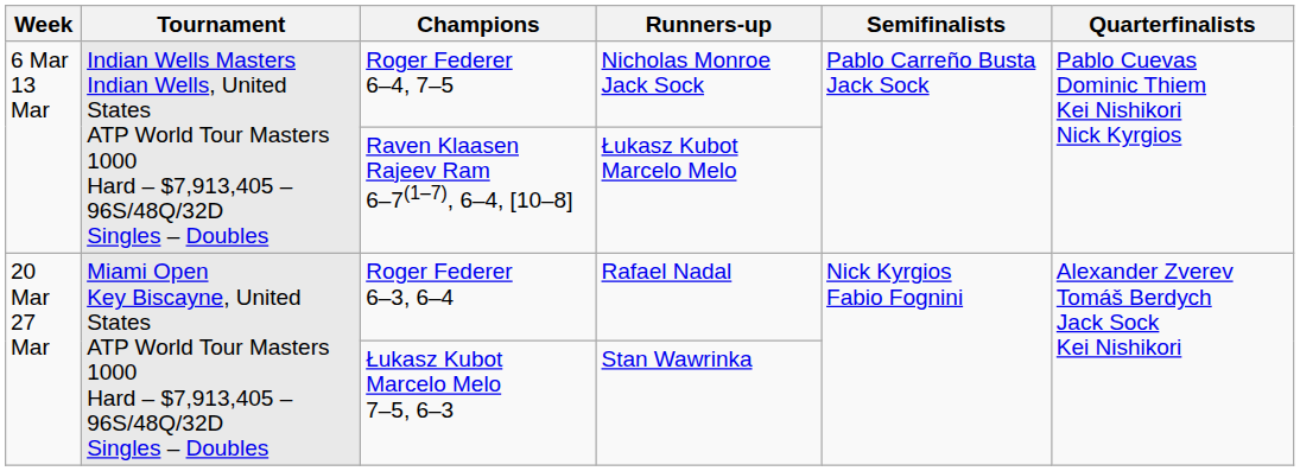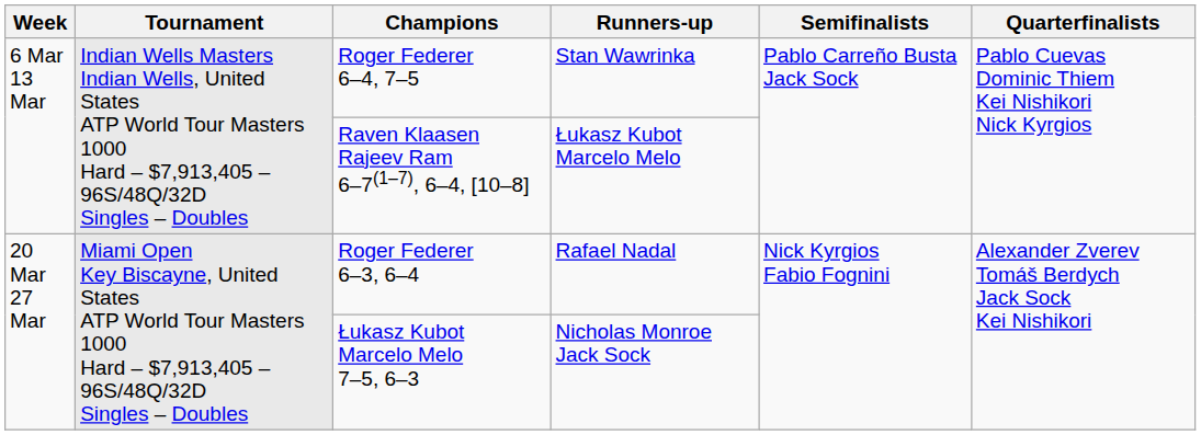Roger Federer 6–4, 7–5 | Runners-up: Nicholas Monroe Jack Sock -> Stan Wawrinka
Łukasz Kubot Marcelo Melo 7–5, 6–3 | Runners-up: Stan Wawrinka -> Nicholas Monroe Jack Sock
